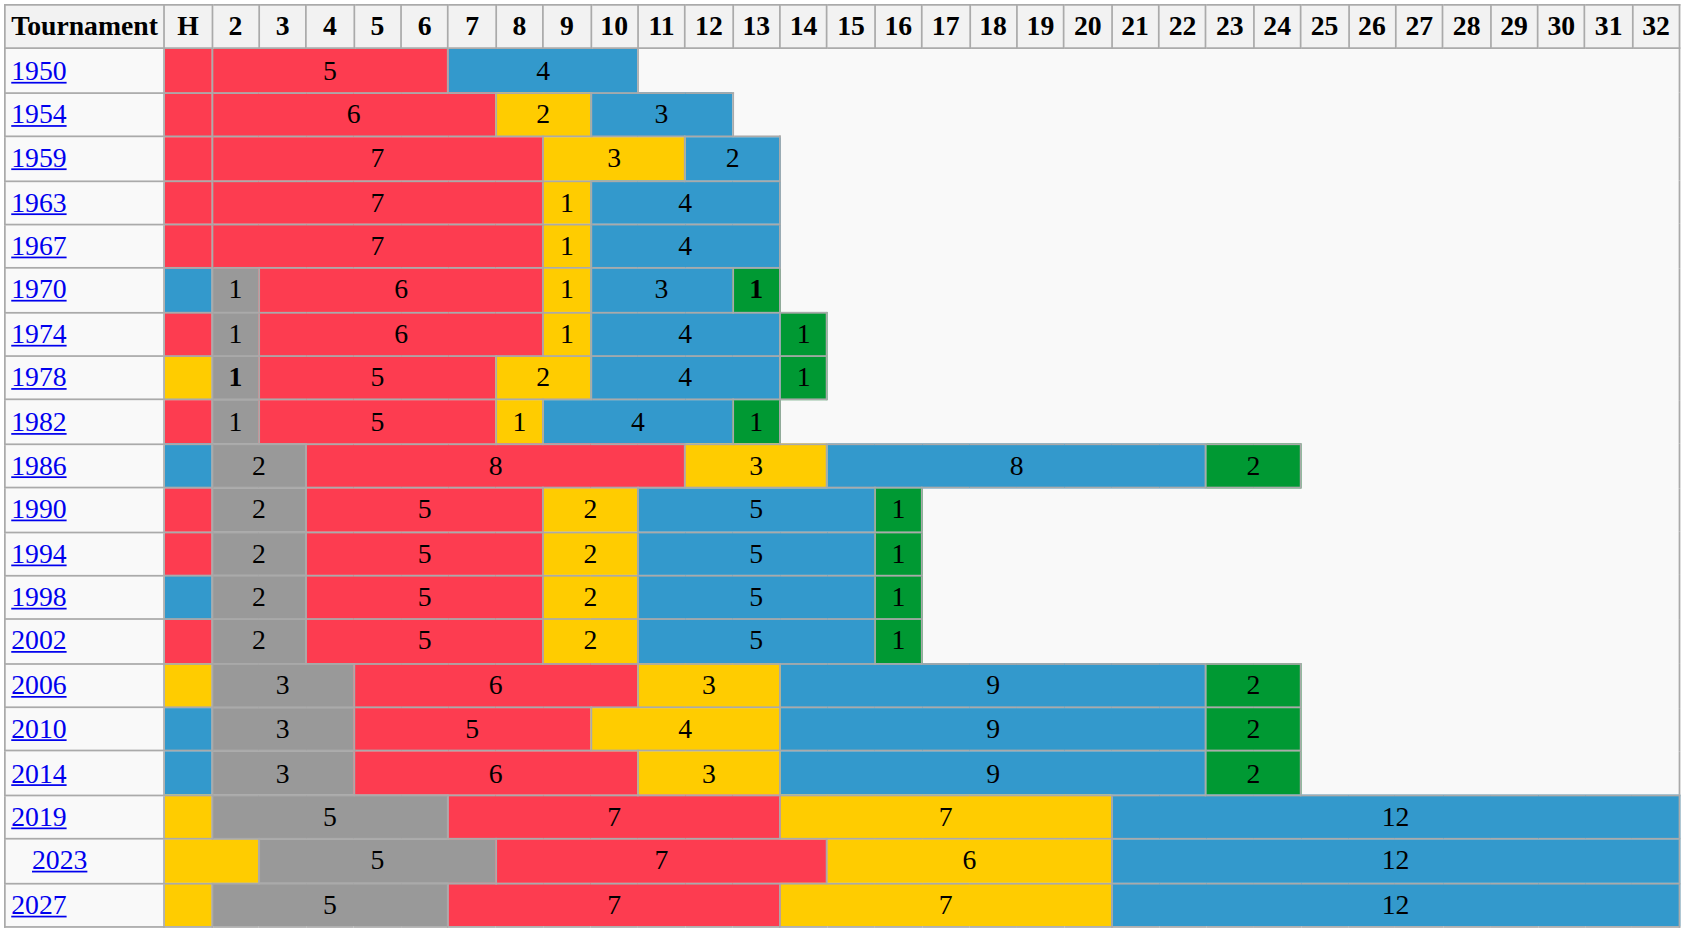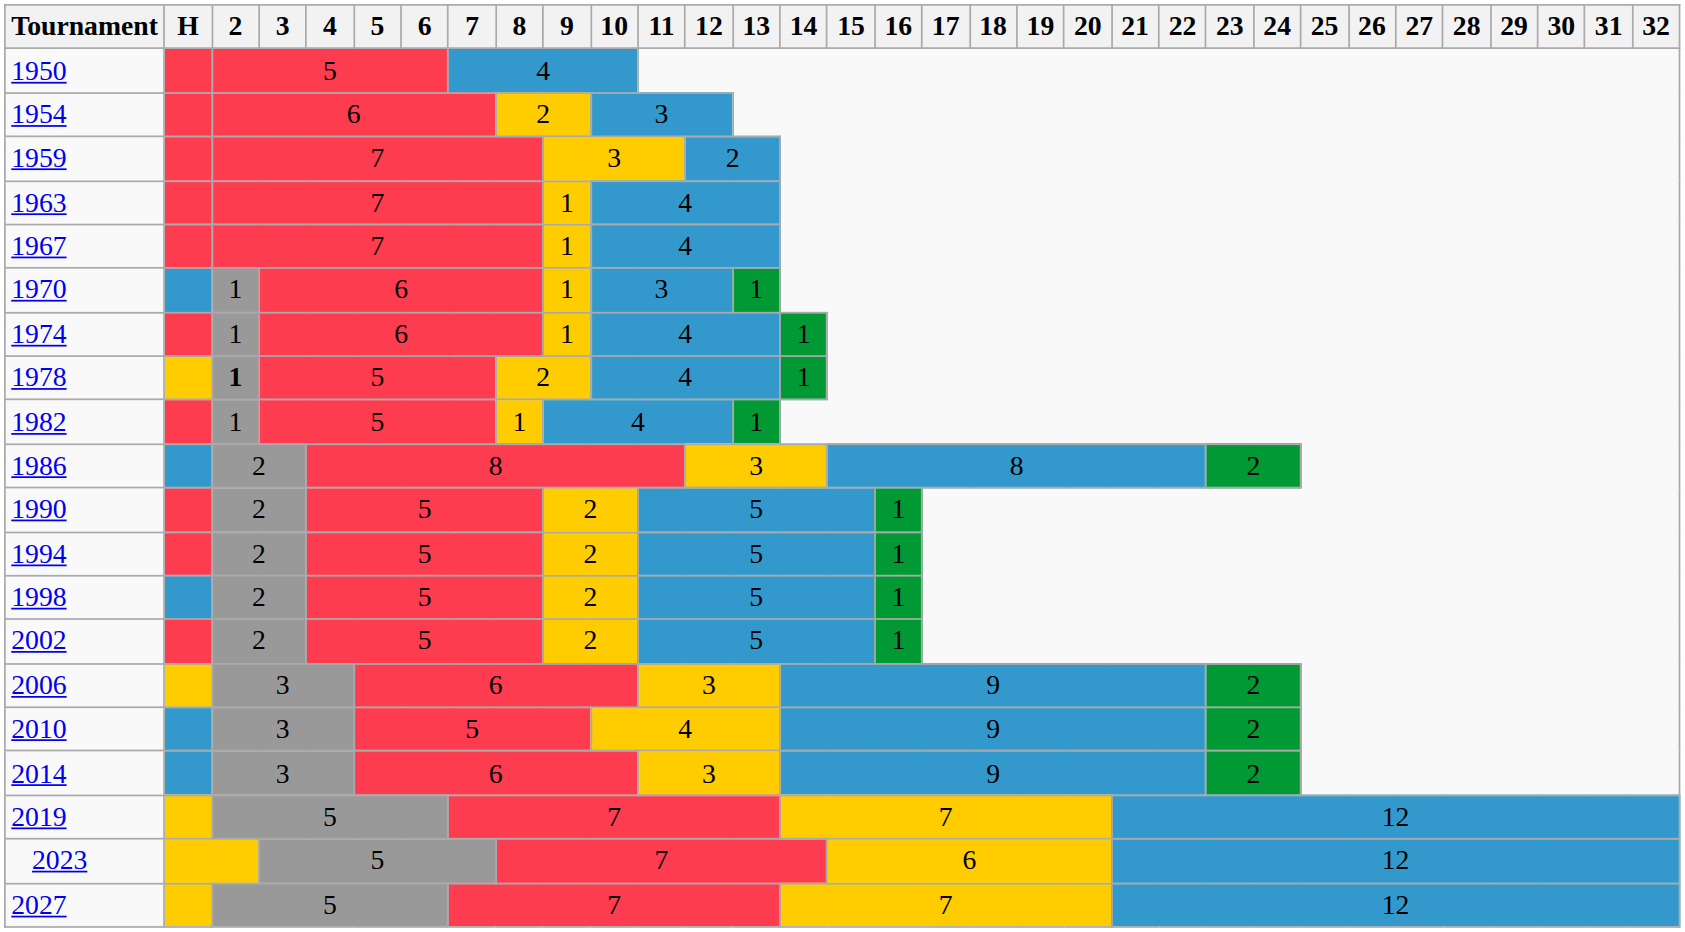1970 | 13: bold -> normal
